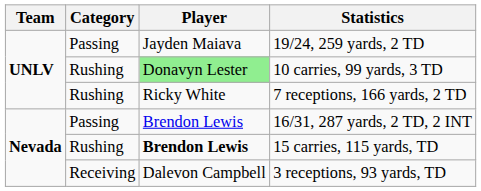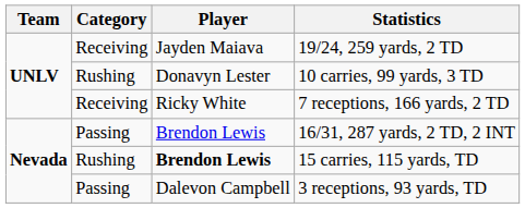19/24, 259 yards, 2 TD | Category: Passing -> Receiving
10 carries, 99 yards, 3 TD | Player: lightgreen background -> no background
7 receptions, 166 yards, 2 TD | Category: Rushing -> Receiving
3 receptions, 93 yards, TD | Category: Receiving -> Passing
